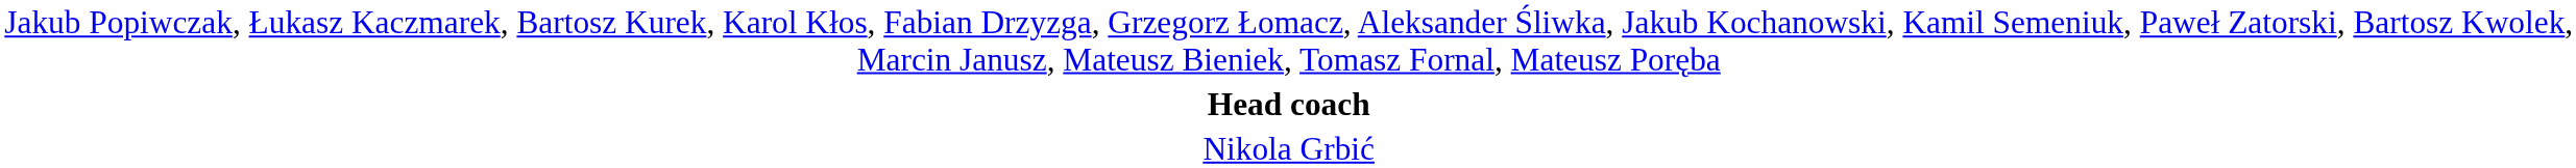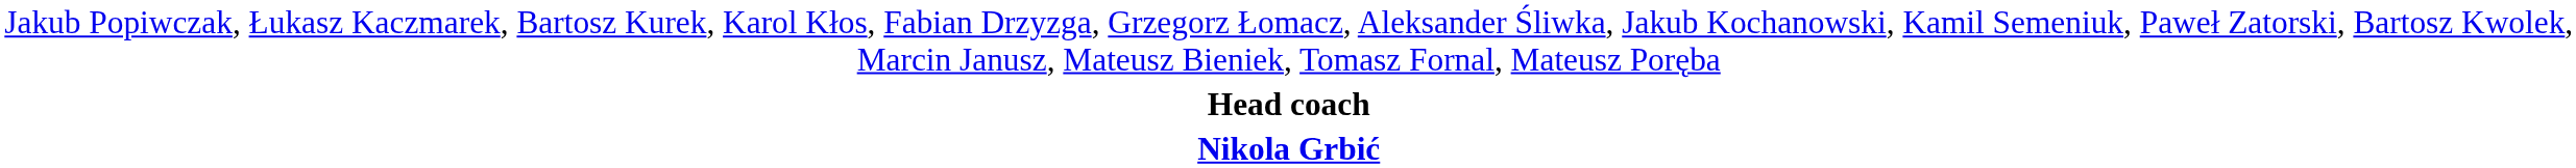row 3 | column 1: normal -> bold
